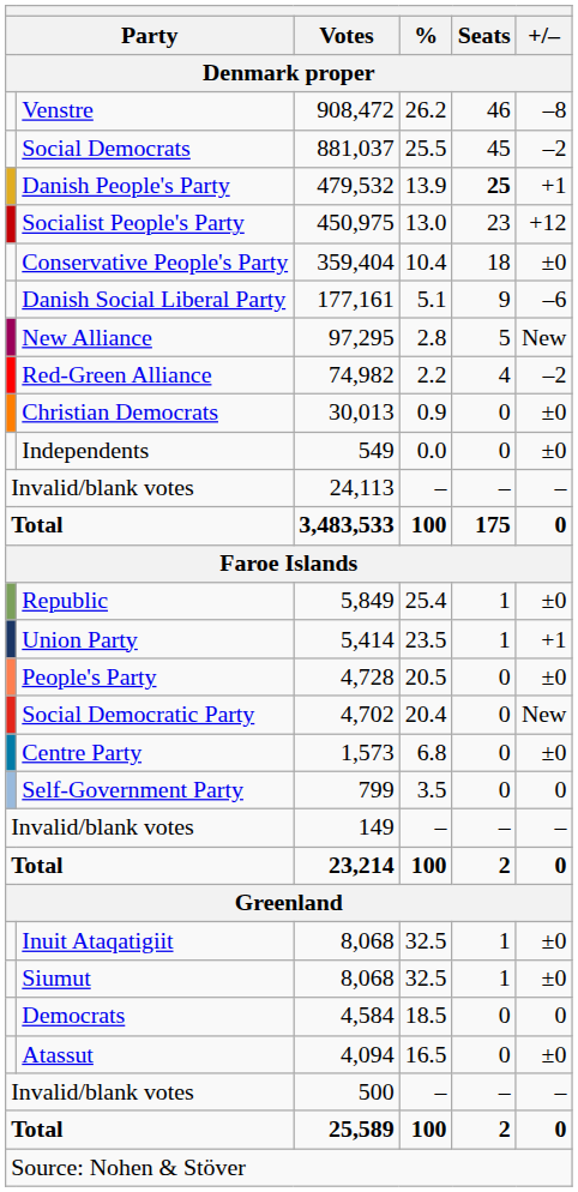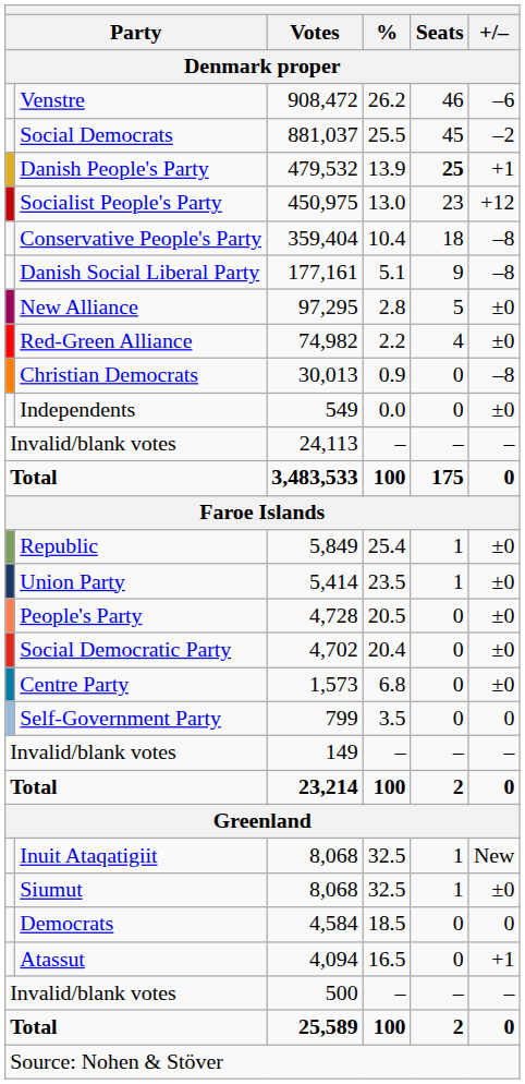908,472 | +/–: –8 -> –6
359,404 | +/–: ±0 -> –8
177,161 | +/–: –6 -> –8
97,295 | +/–: New -> ±0
74,982 | +/–: –2 -> ±0
30,013 | +/–: ±0 -> –8
5,414 | +/–: +1 -> ±0
4,702 | +/–: New -> ±0
Inuit Ataqatigiit / 8,068 | +/–: ±0 -> New
4,094 | +/–: ±0 -> +1
